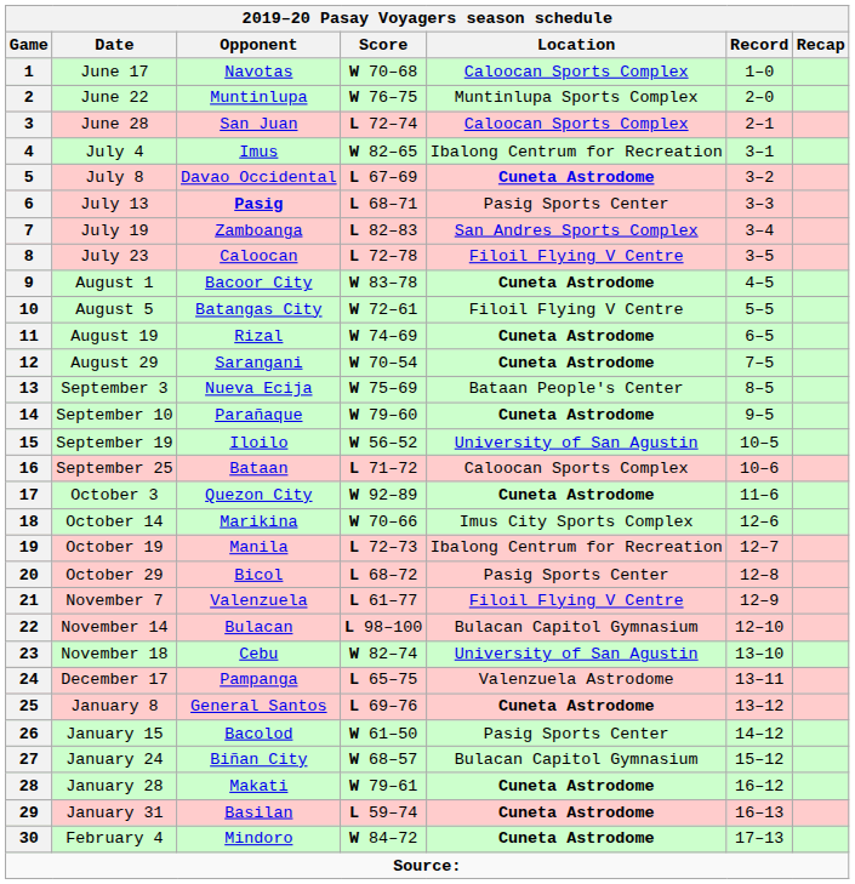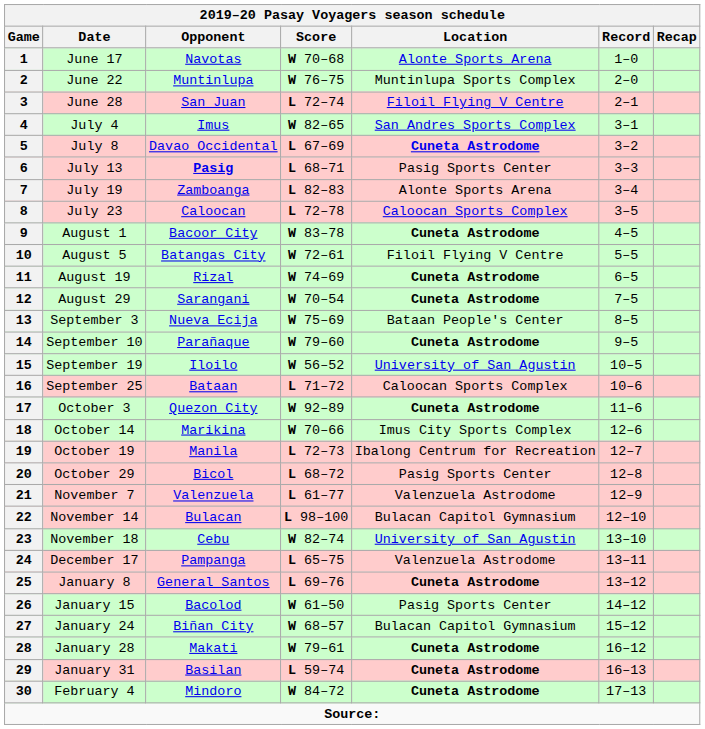1 | Location: Caloocan Sports Complex -> Alonte Sports Arena
3 | Location: Caloocan Sports Complex -> Filoil Flying V Centre
4 | Location: Ibalong Centrum for Recreation -> San Andres Sports Complex
7 | Location: San Andres Sports Complex -> Alonte Sports Arena
8 | Location: Filoil Flying V Centre -> Caloocan Sports Complex
21 | Location: Filoil Flying V Centre -> Valenzuela Astrodome
